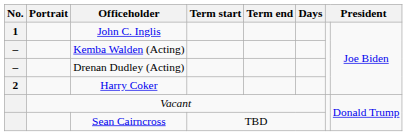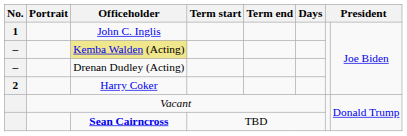Kemba Walden (Acting) | Officeholder: no background -> khaki background
Sean Cairncross | Officeholder: normal -> bold
